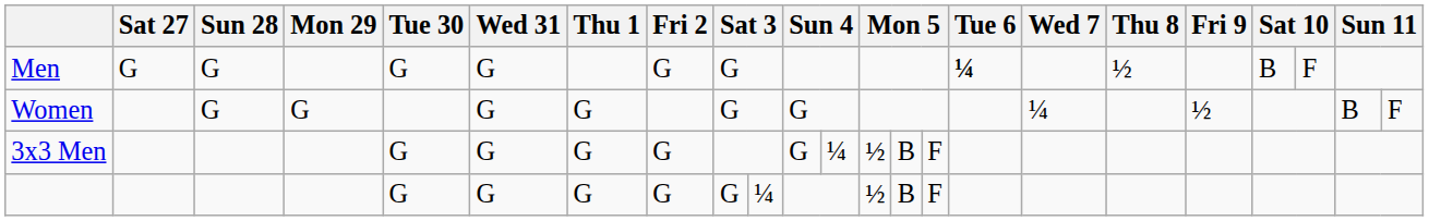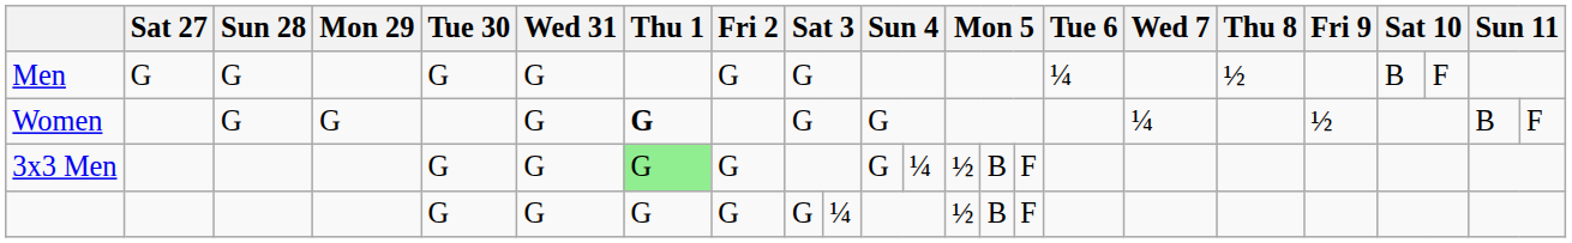Men | Tue 6: bold -> normal
Women | Thu 1: normal -> bold
3x3 Men | Thu 1: no background -> lightgreen background
